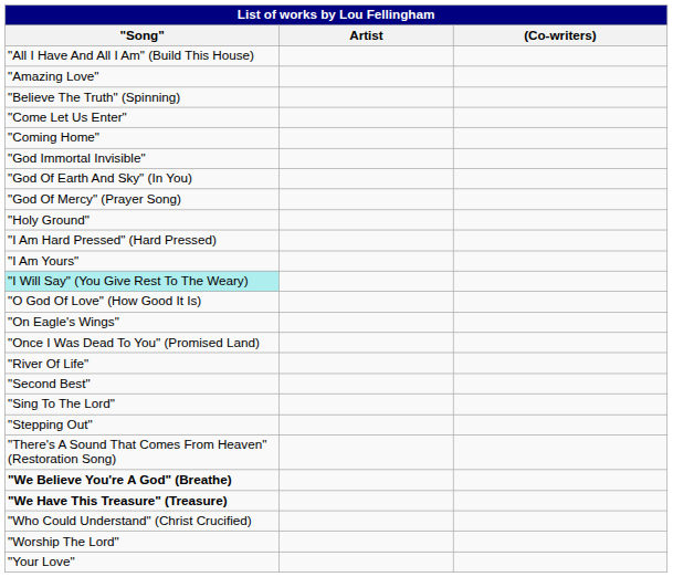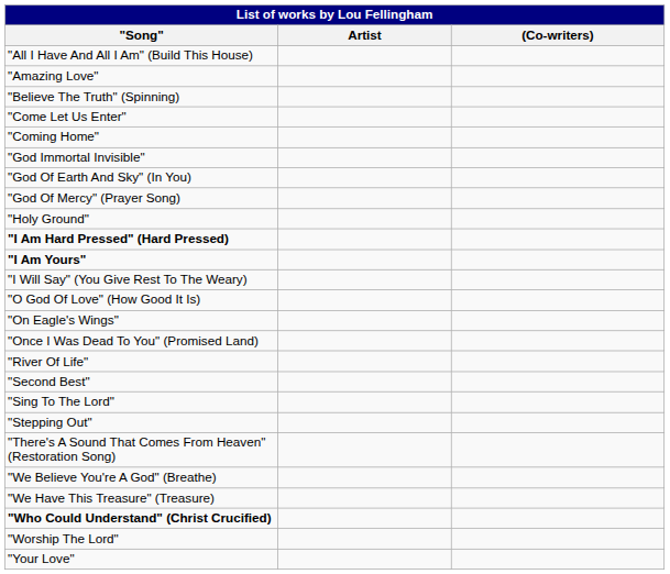"I Am Hard Pressed" (Hard Pressed) | "Song": normal -> bold
"I Am Yours" | "Song": normal -> bold
"I Will Say" (You Give Rest To The Weary) | "Song": paleturquoise background -> no background
"We Believe You're A God" (Breathe) | "Song": bold -> normal
"We Have This Treasure" (Treasure) | "Song": bold -> normal
"Who Could Understand" (Christ Crucified) | "Song": normal -> bold
